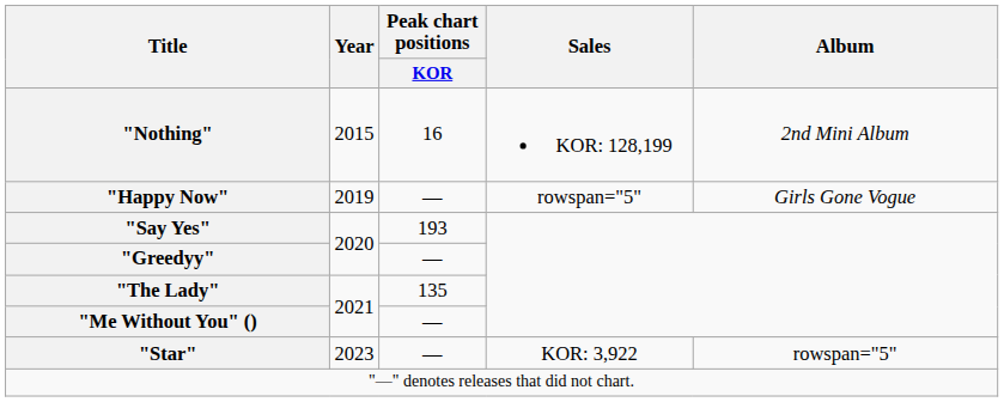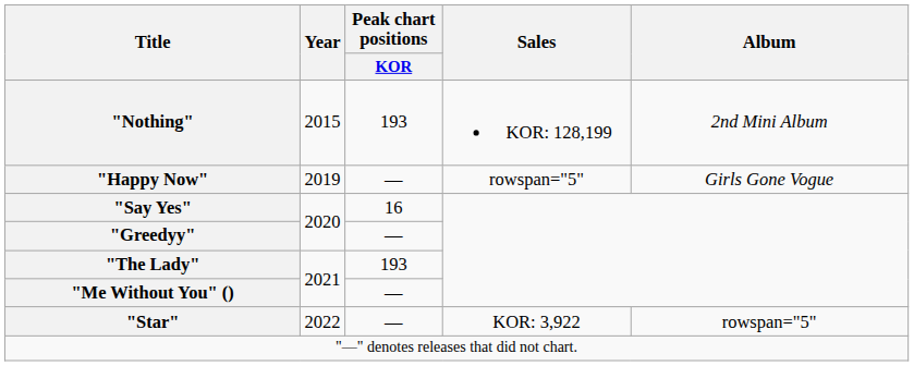"Nothing" | Peak chart positions / KOR: 16 -> 193
"Say Yes" | Peak chart positions / KOR: 193 -> 16
"The Lady" | Peak chart positions / KOR: 135 -> 193
"Star" | Year: 2023 -> 2022
